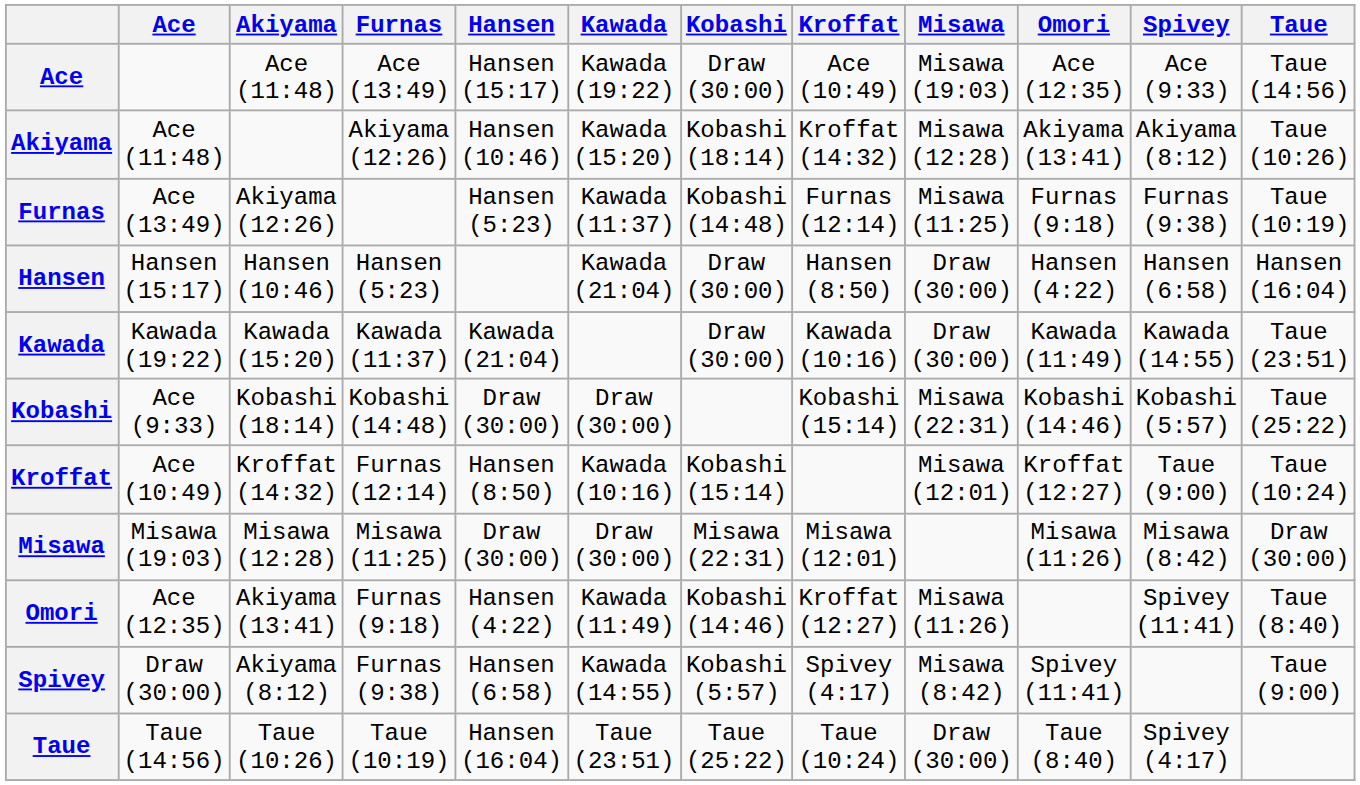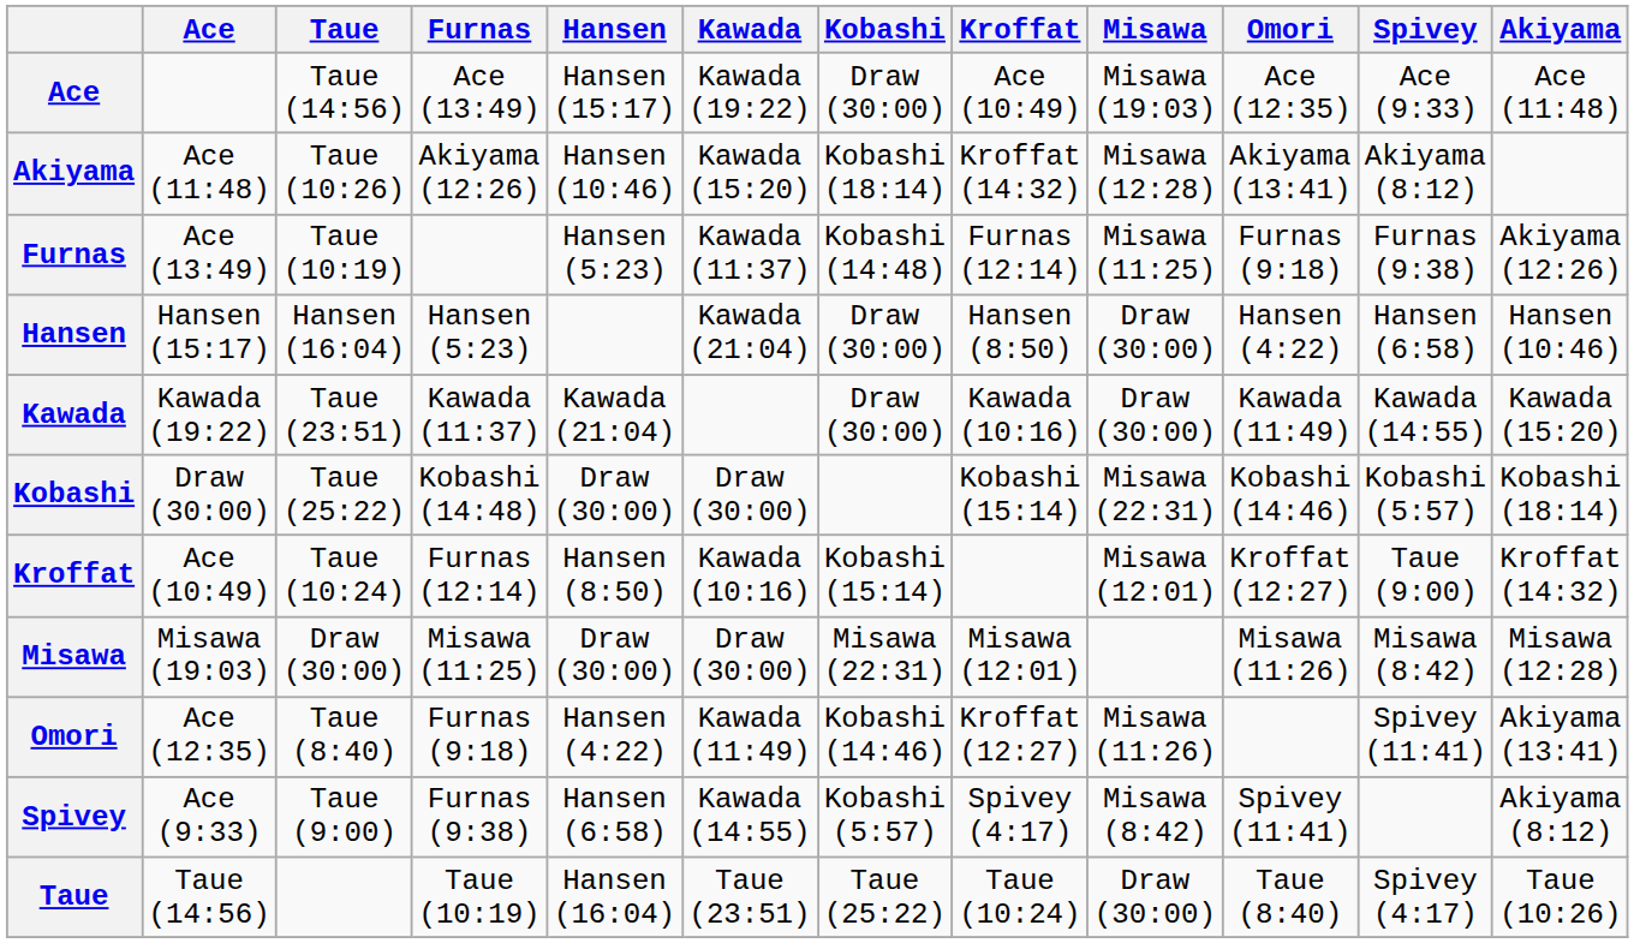columns swapped: Akiyama <-> Taue
row 7 | Ace: Ace (9:33) -> Draw (30:00)
row 11 | Ace: Draw (30:00) -> Ace (9:33)
